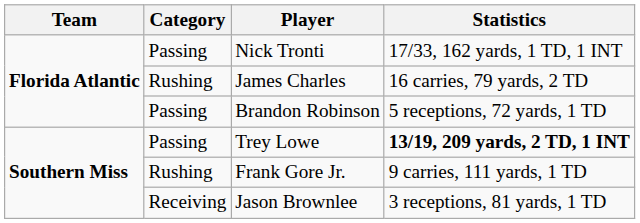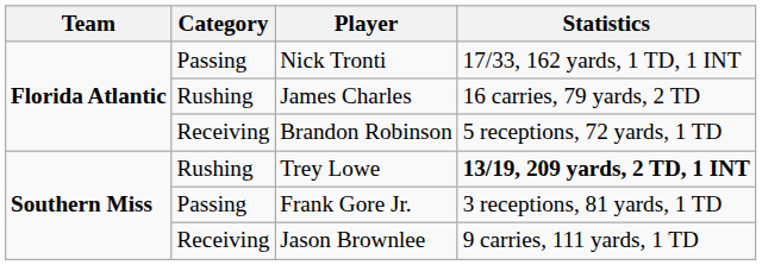Brandon Robinson | Category: Passing -> Receiving
Trey Lowe | Category: Passing -> Rushing
Frank Gore Jr. | Category: Rushing -> Passing
Frank Gore Jr. | Statistics: 9 carries, 111 yards, 1 TD -> 3 receptions, 81 yards, 1 TD
Jason Brownlee | Statistics: 3 receptions, 81 yards, 1 TD -> 9 carries, 111 yards, 1 TD
